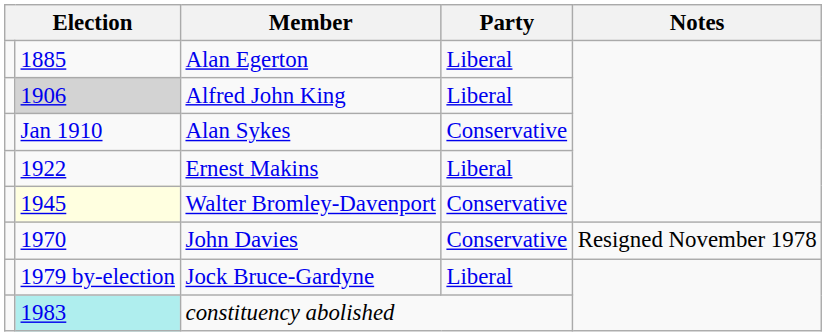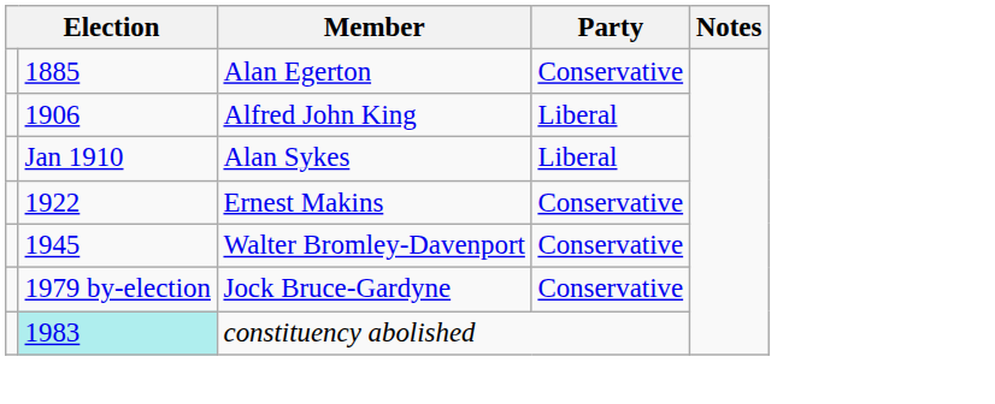Alan Egerton | Party: Liberal -> Conservative
Alfred John King | column 2: lightgrey background -> no background
Alan Sykes | Party: Conservative -> Liberal
Ernest Makins | Party: Liberal -> Conservative
Walter Bromley-Davenport | column 2: lightyellow background -> no background
- row: 1970 | John Davies | Conservative | Resigned November 1978
Jock Bruce-Gardyne | Party: Liberal -> Conservative
